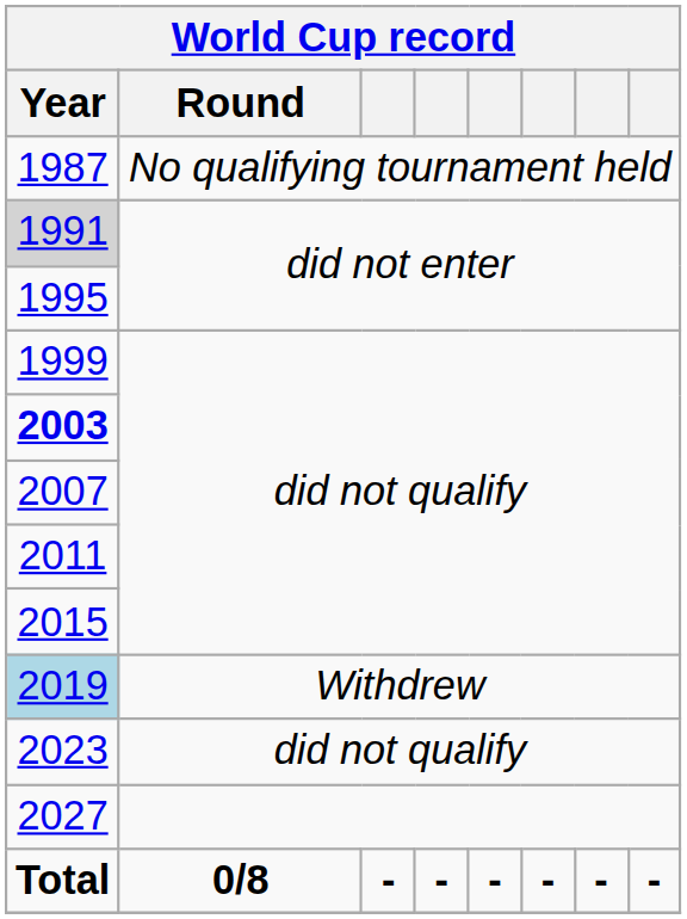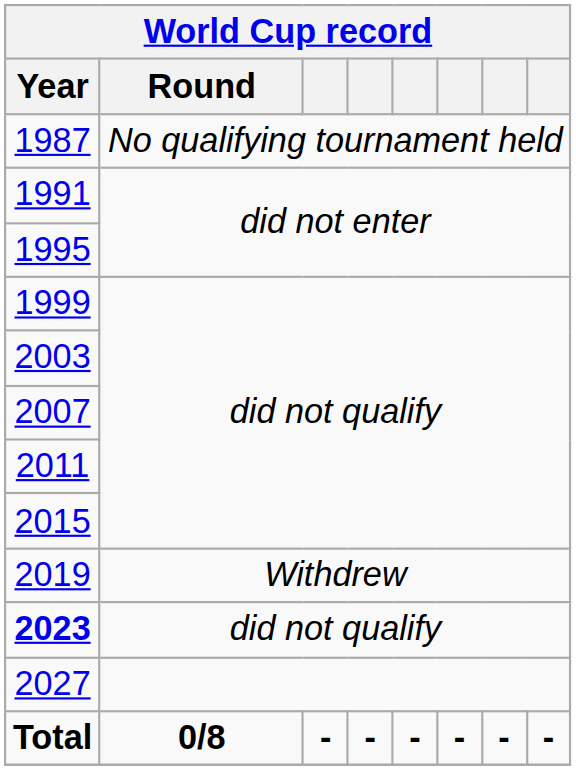1991 | World Cup record / Year: lightgrey background -> no background
2003 | World Cup record / Year: bold -> normal
2019 | World Cup record / Year: lightblue background -> no background
2023 | World Cup record / Year: normal -> bold
